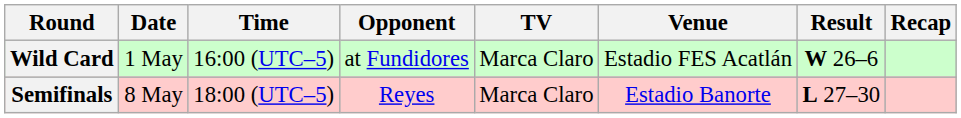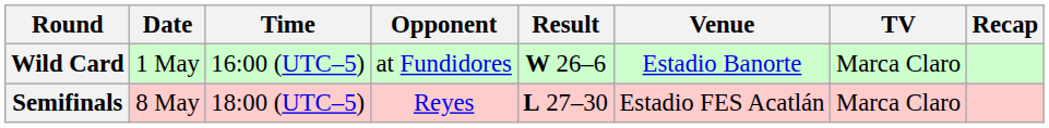columns swapped: Result <-> TV
Wild Card | Venue: Estadio FES Acatlán -> Estadio Banorte
Semifinals | Venue: Estadio Banorte -> Estadio FES Acatlán
